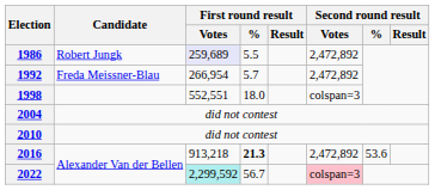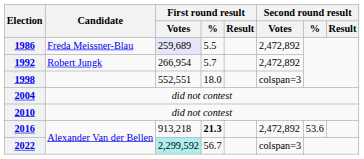1986 | Candidate: Robert Jungk -> Freda Meissner-Blau
1992 | Candidate: Freda Meissner-Blau -> Robert Jungk
2022 | Second round result / Votes: pink background -> no background
